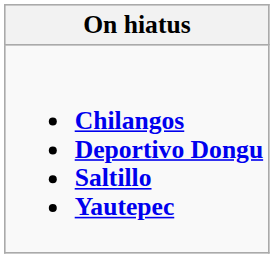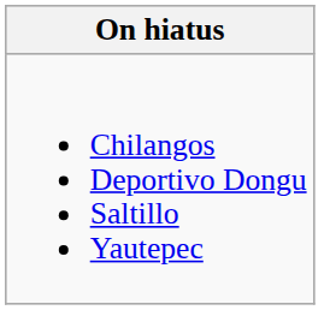row 2 | column 1: bold -> normal
